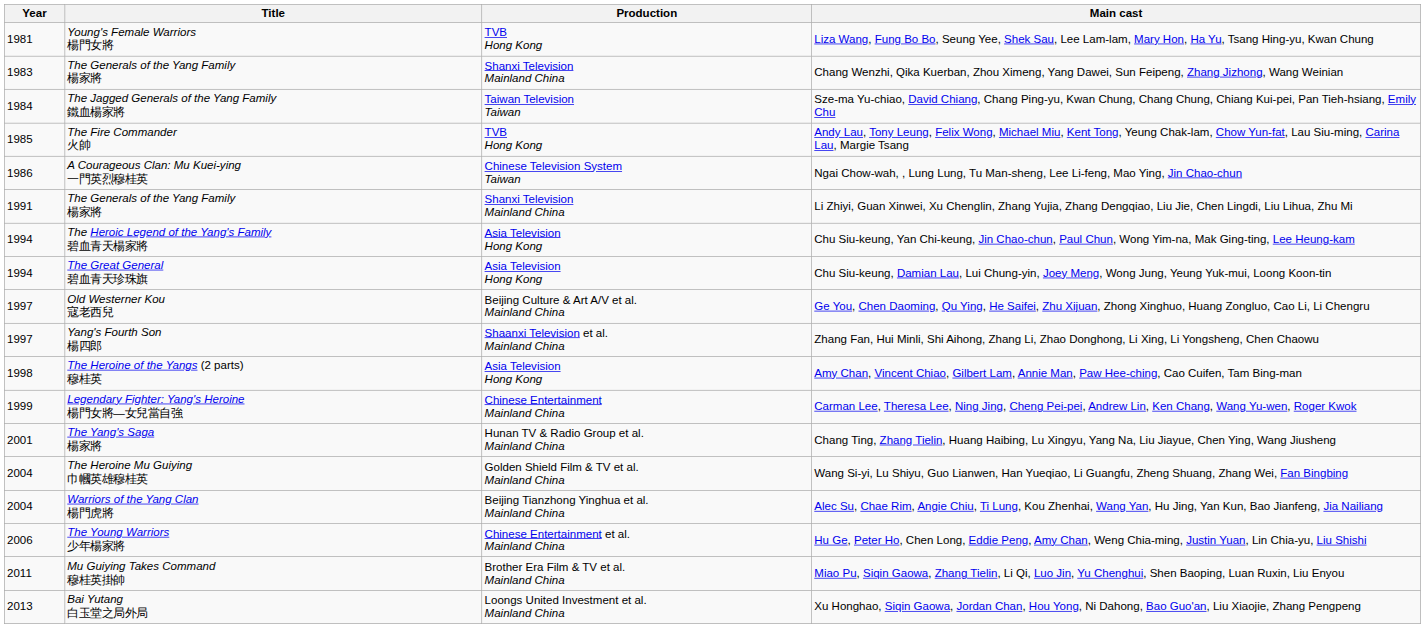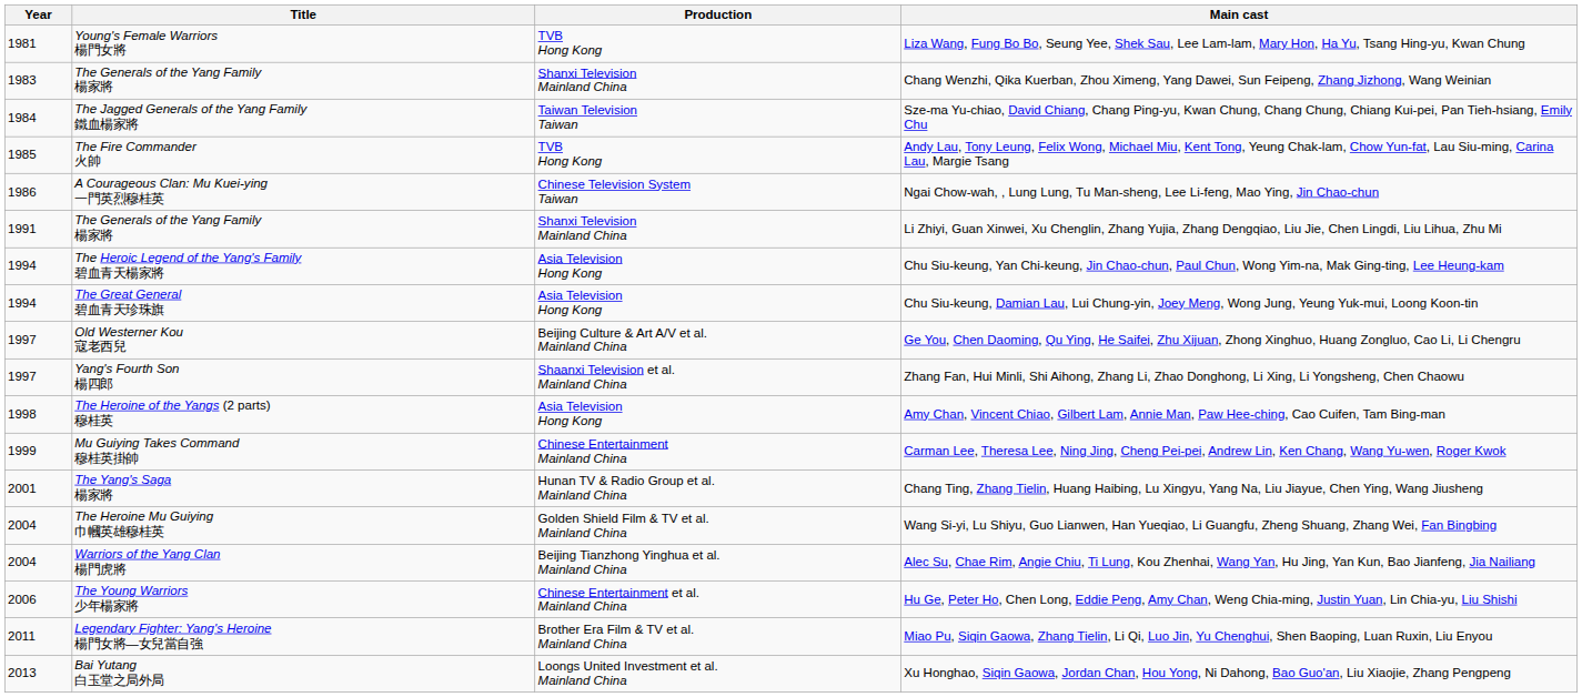row 13 | Title: Legendary Fighter: Yang's Heroine 楊門女將—女兒當自強 -> Mu Guiying Takes Command 穆桂英掛帥
row 18 | Title: Mu Guiying Takes Command 穆桂英掛帥 -> Legendary Fighter: Yang's Heroine 楊門女將—女兒當自強
